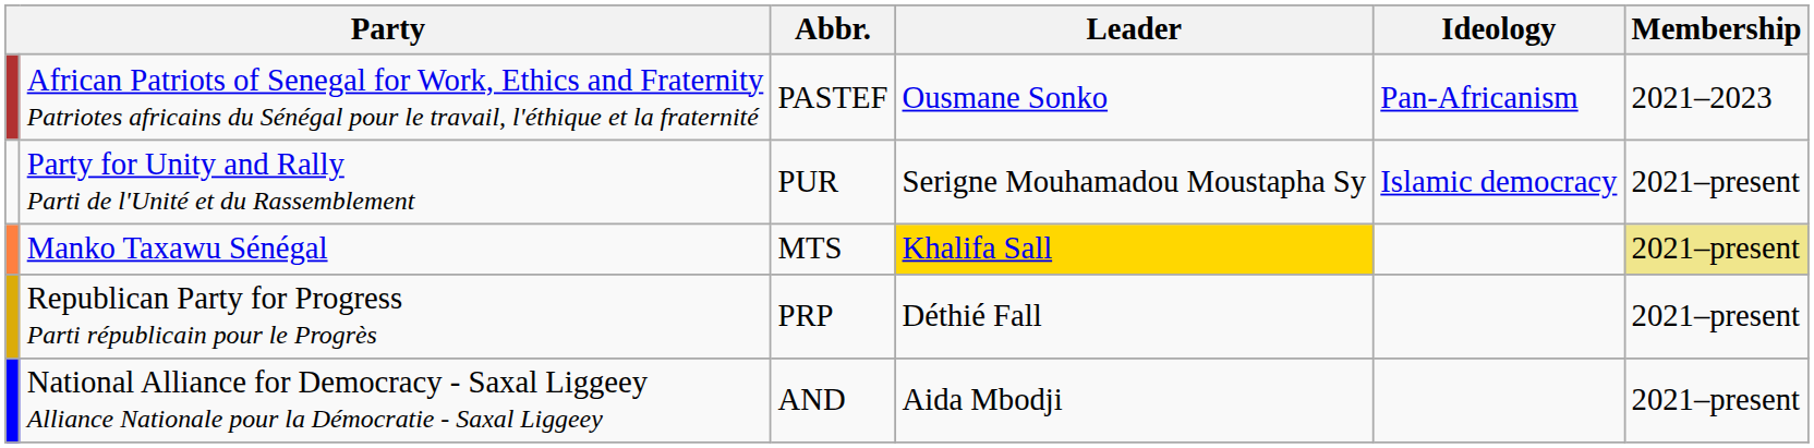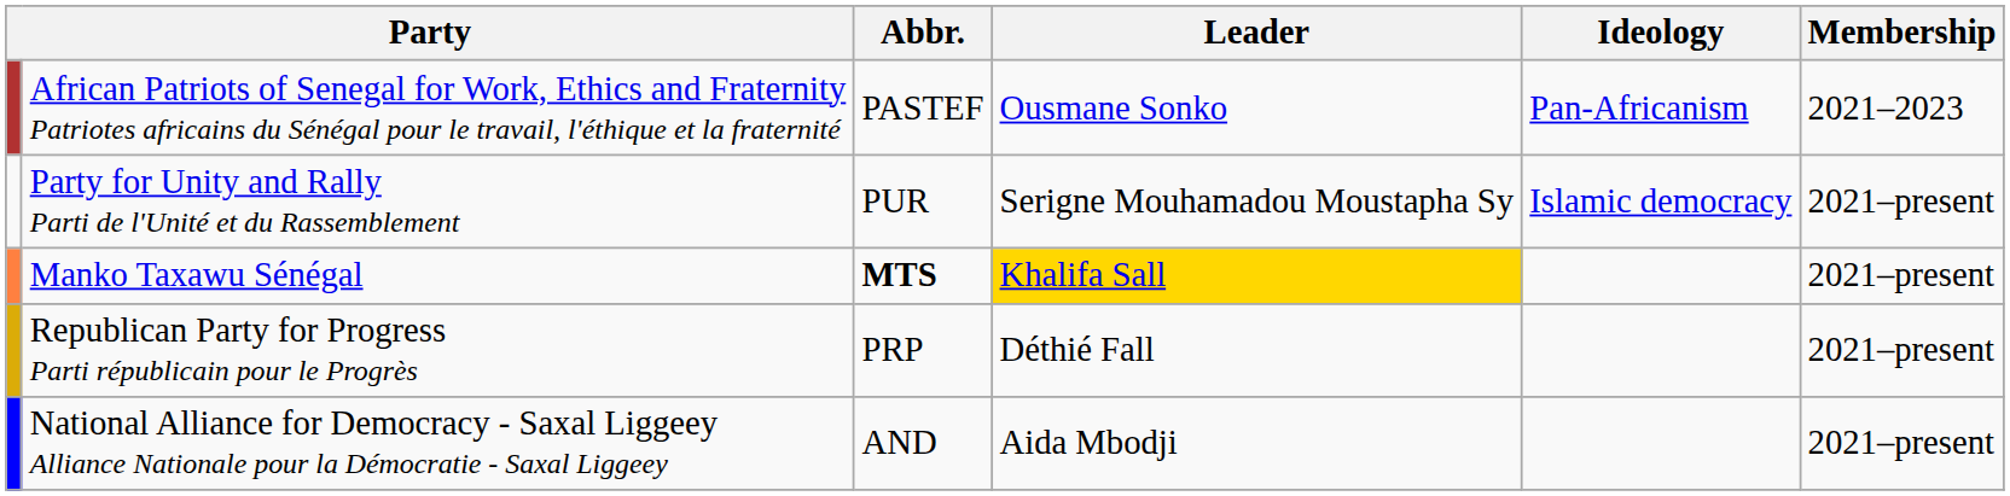Manko Taxawu Sénégal | Abbr.: normal -> bold
Manko Taxawu Sénégal | Membership: khaki background -> no background
